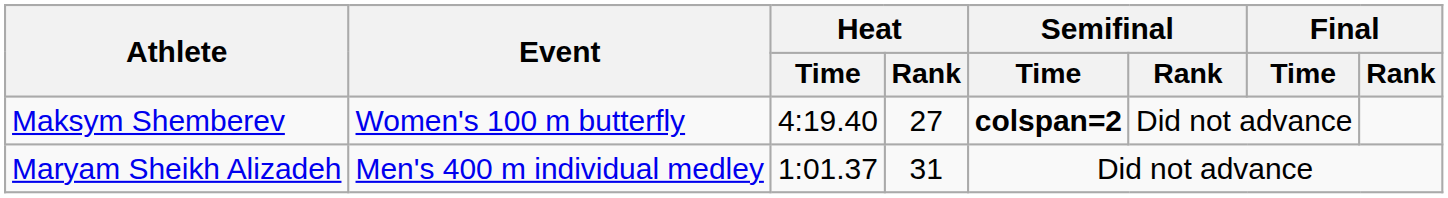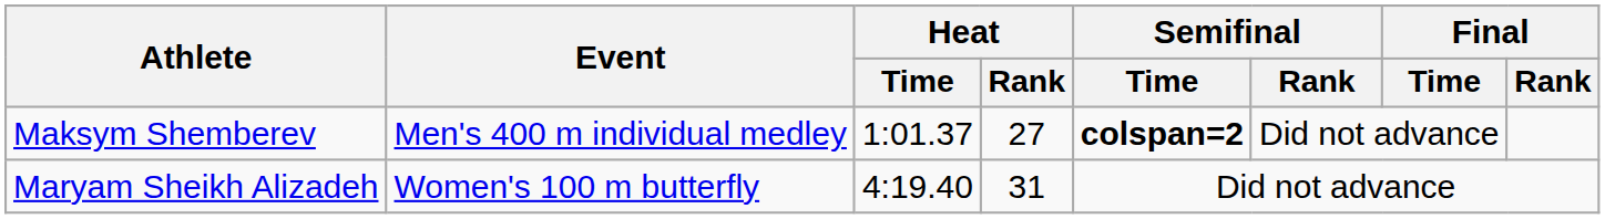Maksym Shemberev | Event: Women's 100 m butterfly -> Men's 400 m individual medley
Maksym Shemberev | Heat / Time: 4:19.40 -> 1:01.37
Maryam Sheikh Alizadeh | Event: Men's 400 m individual medley -> Women's 100 m butterfly
Maryam Sheikh Alizadeh | Heat / Time: 1:01.37 -> 4:19.40
